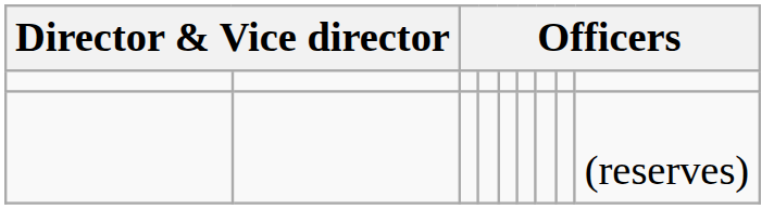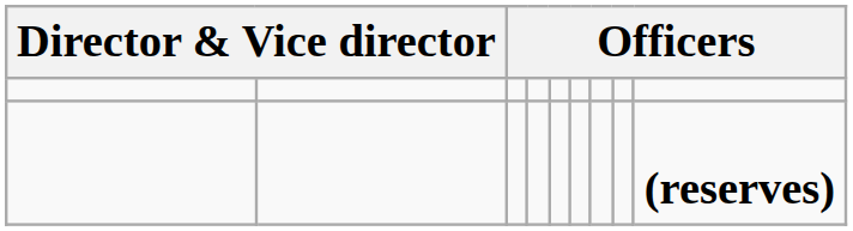row 3 | column 9: normal -> bold
